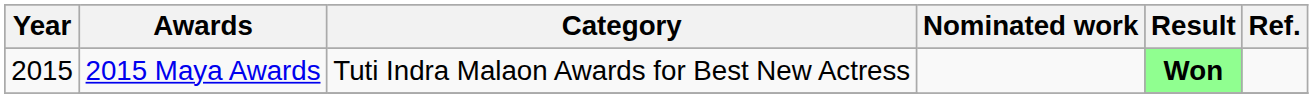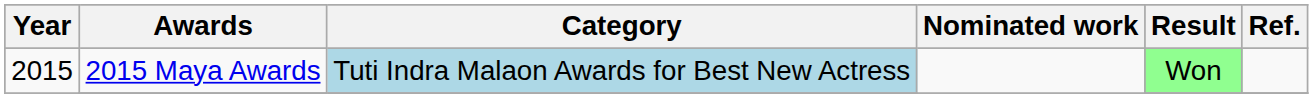2015 Maya Awards | Category: no background -> lightblue background
2015 Maya Awards | Result: bold -> normal
